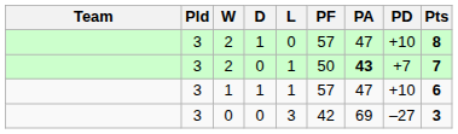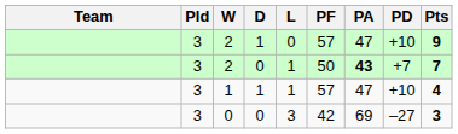row 2 | Pts: 8 -> 9
row 4 | Pts: 6 -> 4
